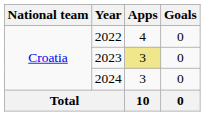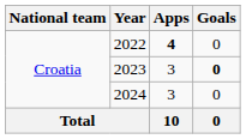2022 | Apps: normal -> bold
2023 | Apps: khaki background -> no background
2023 | Goals: normal -> bold
